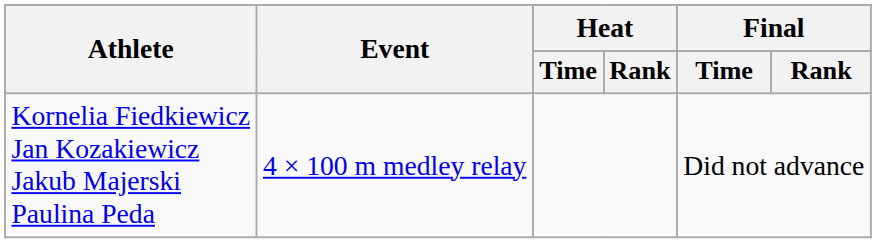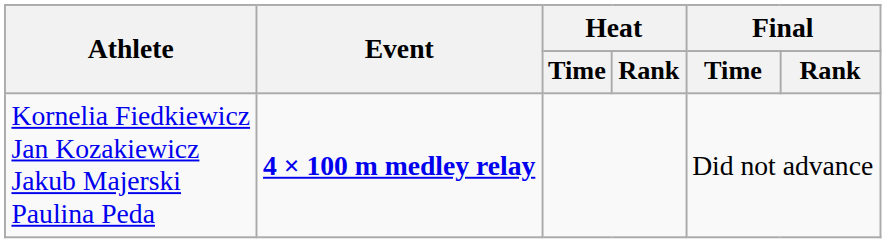row 3 | Event: normal -> bold
